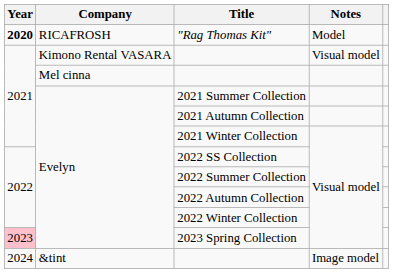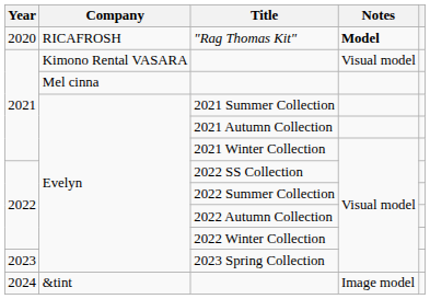"Rag Thomas Kit" | Year: bold -> normal
"Rag Thomas Kit" | Notes: normal -> bold
2023 Spring Collection | Year: pink background -> no background
